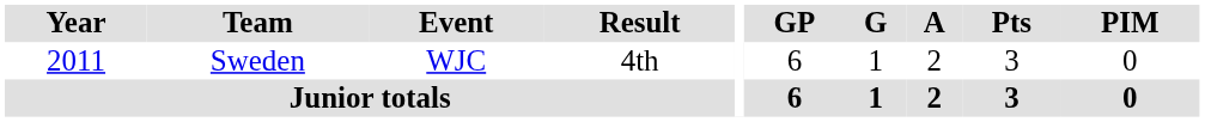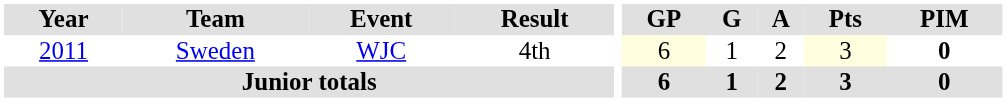Sweden | GP: no background -> lightyellow background
Sweden | Pts: no background -> lightyellow background
Sweden | PIM: normal -> bold
